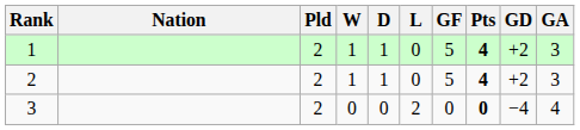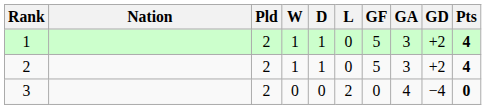columns swapped: GA <-> Pts
